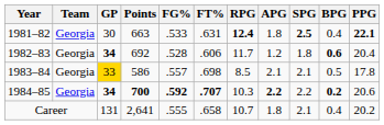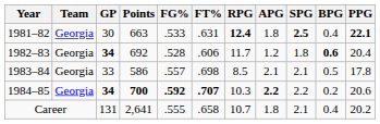1983–84 | GP: gold background -> no background
1984–85 | BPG: bold -> normal
